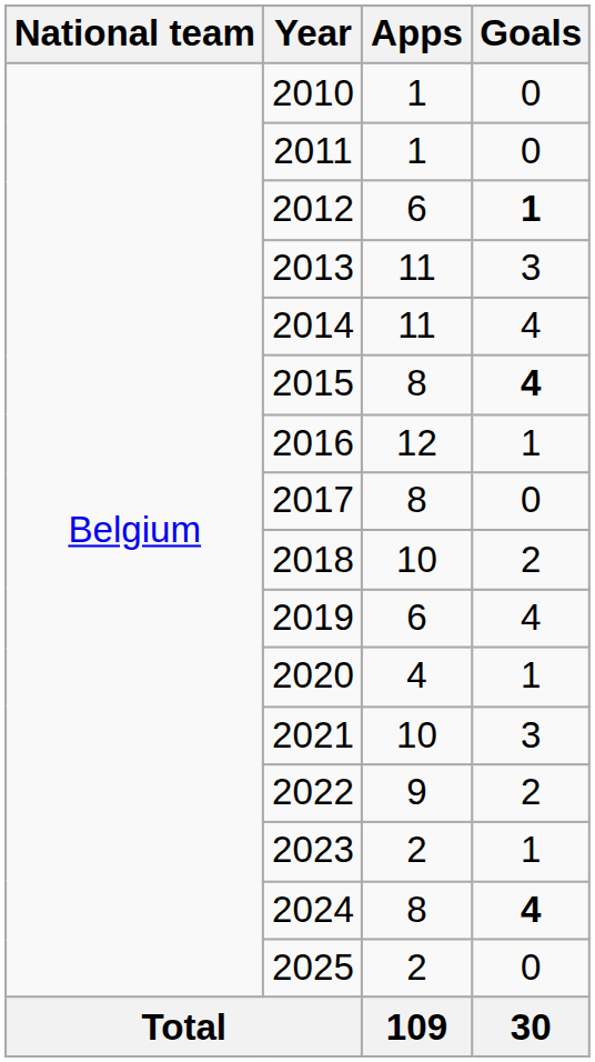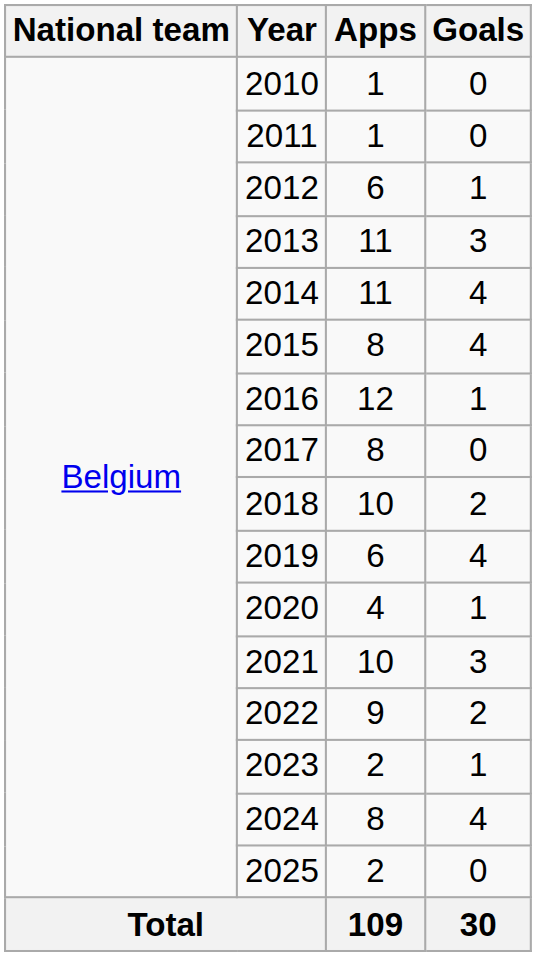2012 | Goals: bold -> normal
2015 | Goals: bold -> normal
2024 | Goals: bold -> normal
